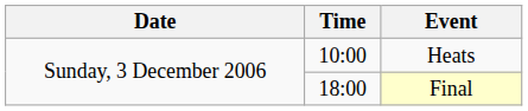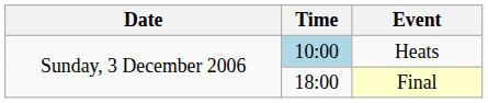Heats | Time: no background -> lightblue background
